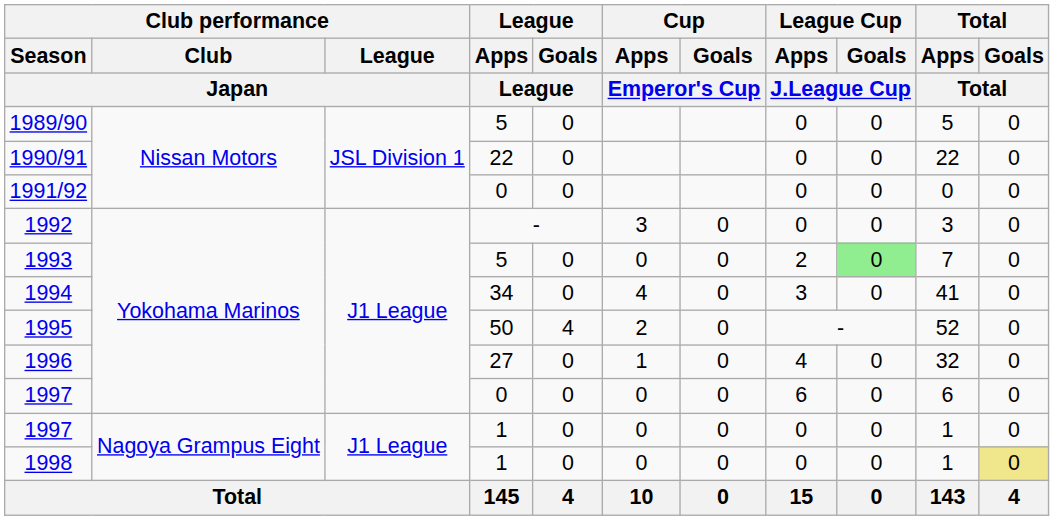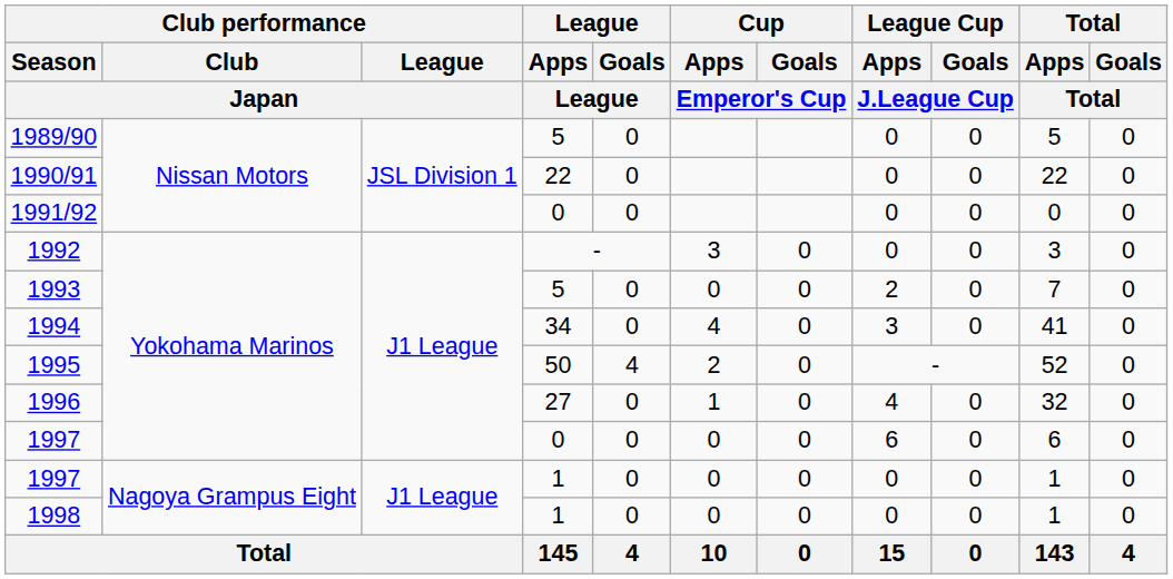1993 | League Cup / Goals / J.League Cup: lightgreen background -> no background
1998 | Total / Goals / Total: khaki background -> no background
